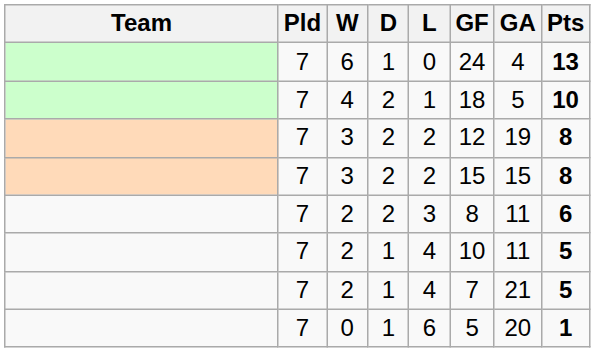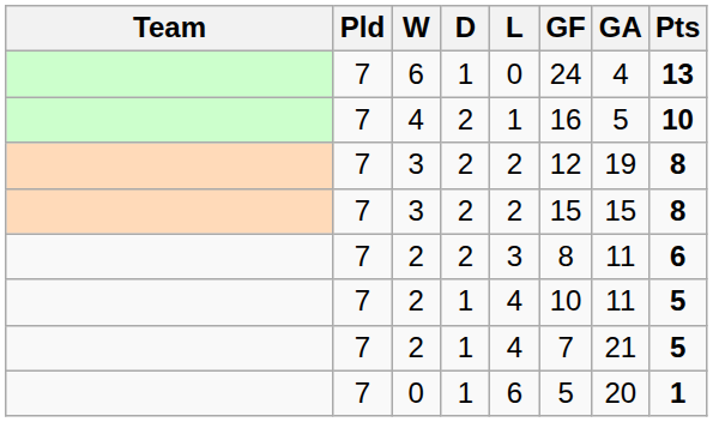row 3 | GF: 18 -> 16
